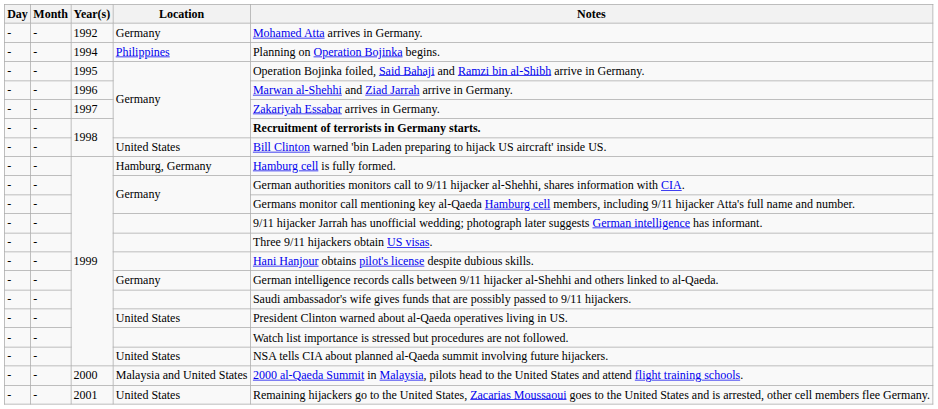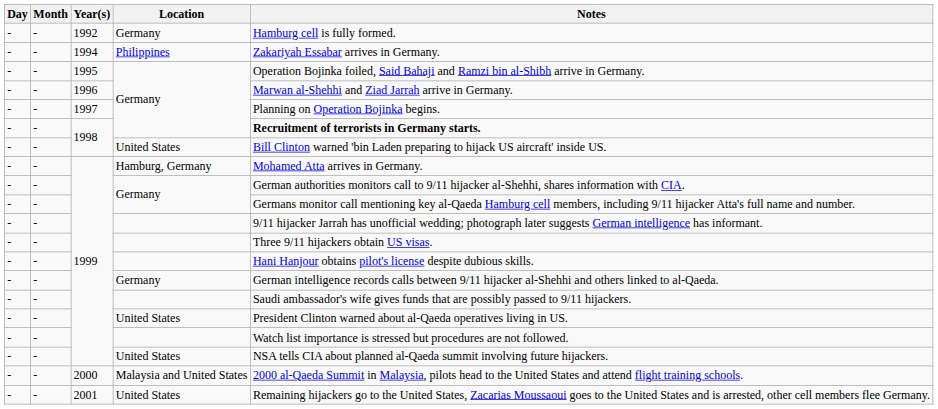1992 | Notes: Mohamed Atta arrives in Germany. -> Hamburg cell is fully formed.
1994 | Notes: Planning on Operation Bojinka begins. -> Zakariyah Essabar arrives in Germany.
1997 | Notes: Zakariyah Essabar arrives in Germany. -> Planning on Operation Bojinka begins.
1999 / Hamburg, Germany | Notes: Hamburg cell is fully formed. -> Mohamed Atta arrives in Germany.
